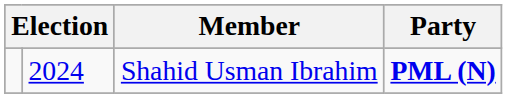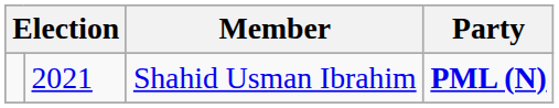Shahid Usman Ibrahim | column 2: 2024 -> 2021
